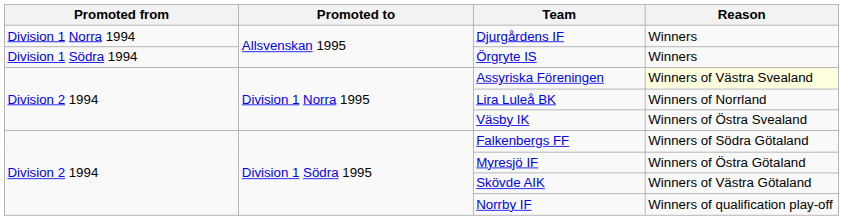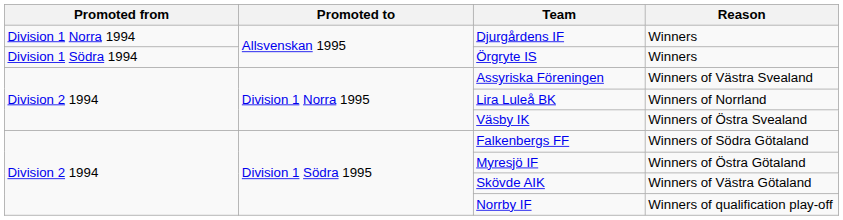Assyriska Föreningen | Reason: lightyellow background -> no background
